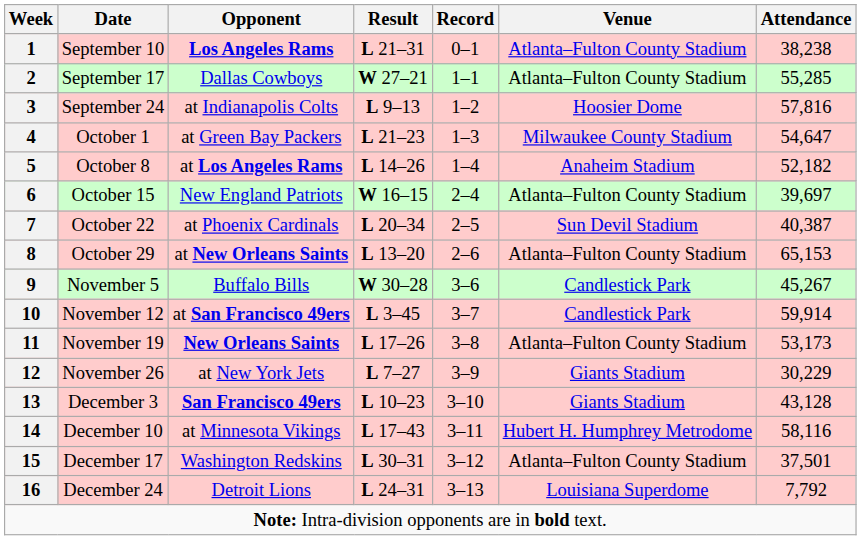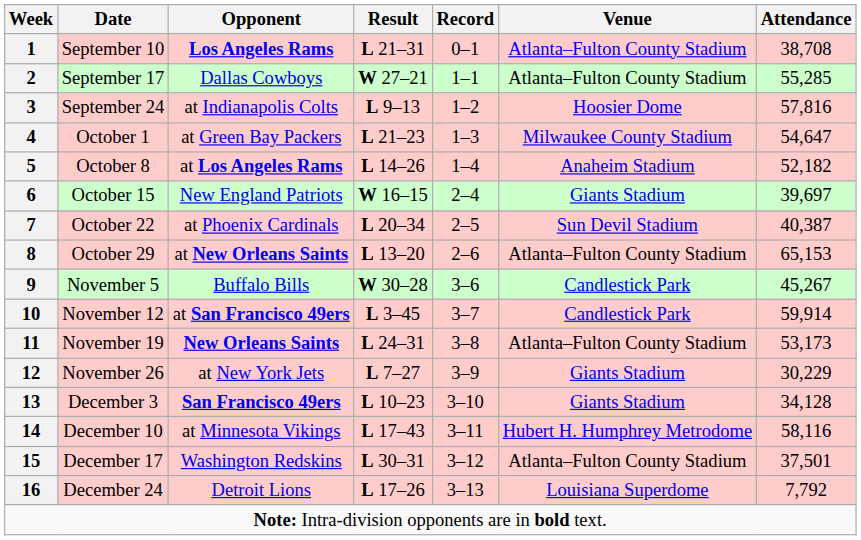1 | Attendance: 38,238 -> 38,708
6 | Venue: Atlanta–Fulton County Stadium -> Giants Stadium
11 | Result: L 17–26 -> L 24–31
13 | Attendance: 43,128 -> 34,128
16 | Result: L 24–31 -> L 17–26
